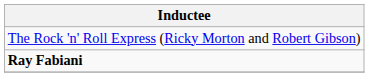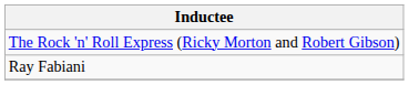row 3 | column 1: bold -> normal
